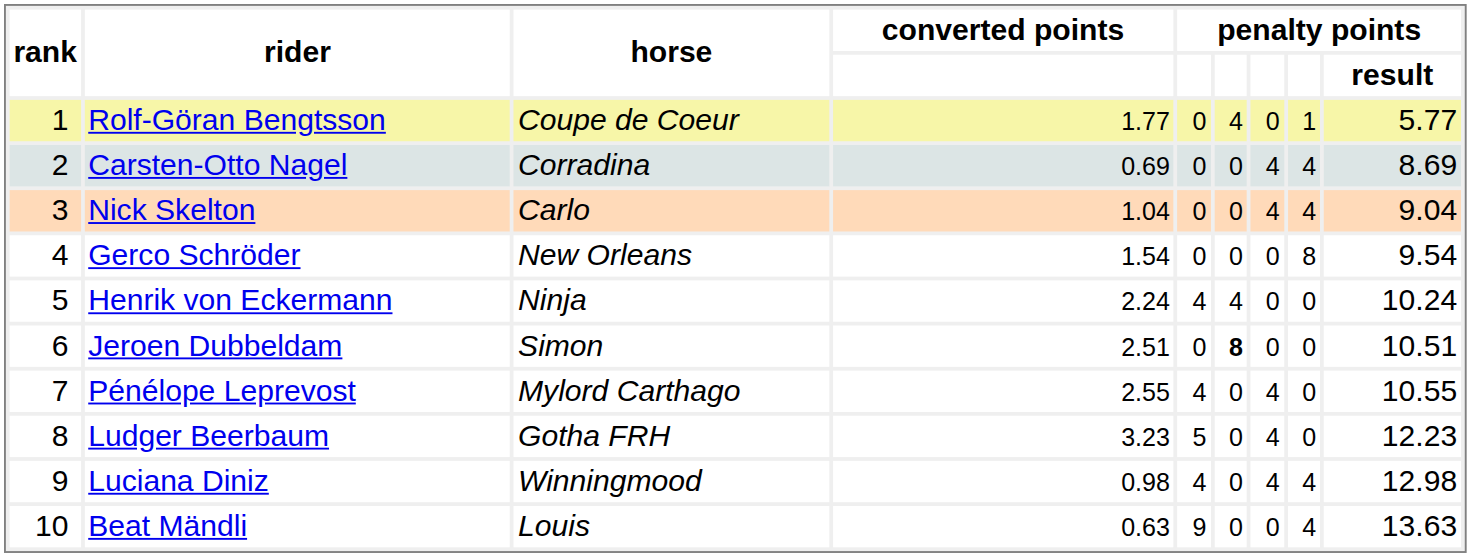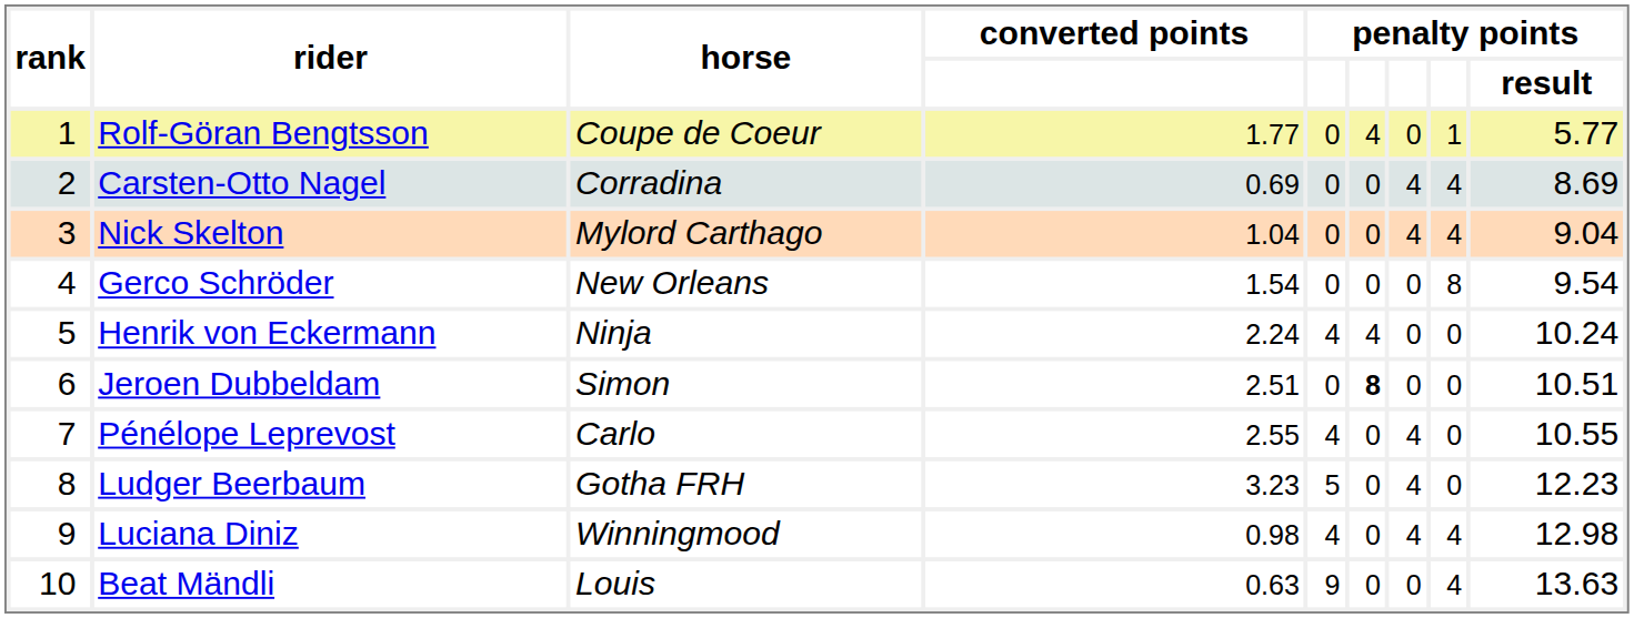Nick Skelton | horse: Carlo -> Mylord Carthago
Pénélope Leprevost | horse: Mylord Carthago -> Carlo
